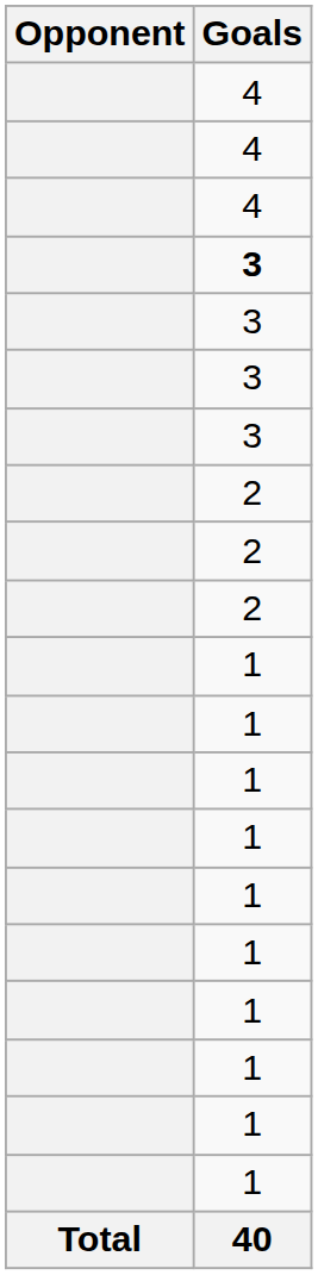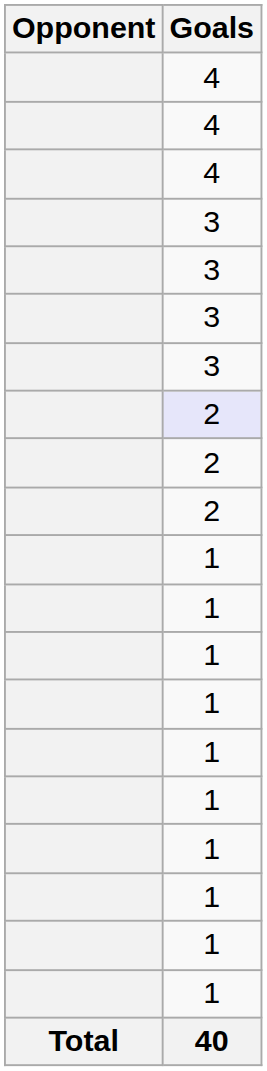row 5 | Goals: bold -> normal
row 9 | Goals: no background -> lavender background
